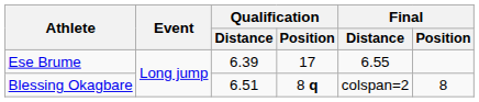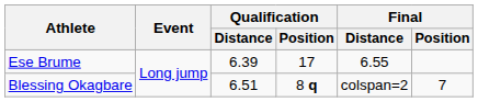Blessing Okagbare | Final / Position: 8 -> 7
